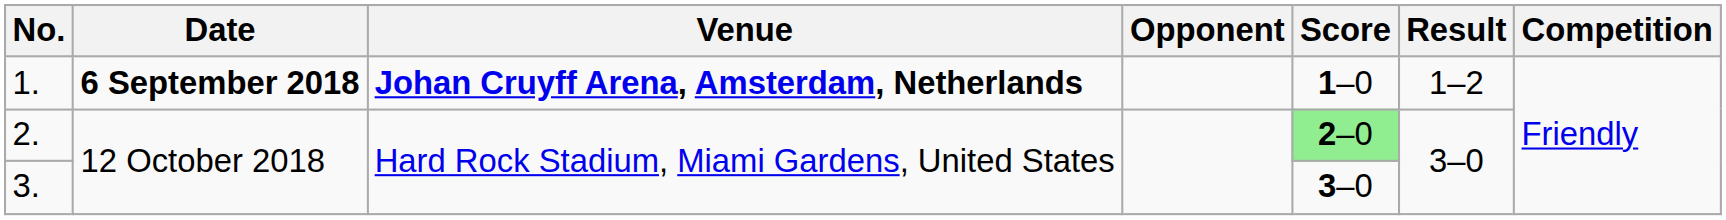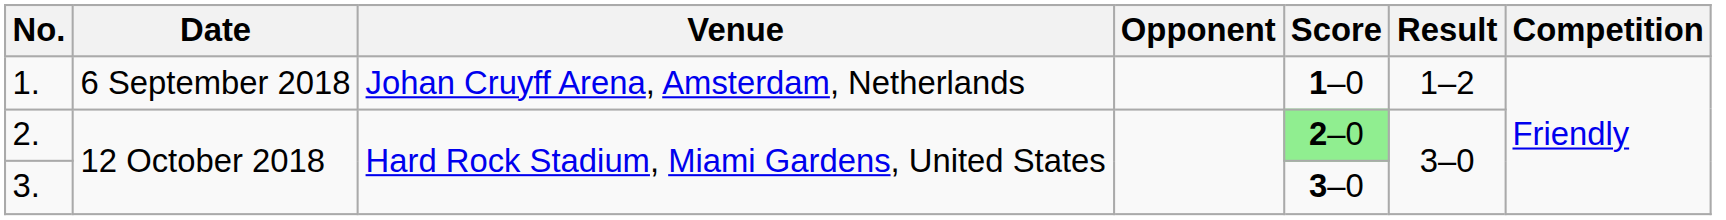1. | Date: bold -> normal
1. | Venue: bold -> normal
